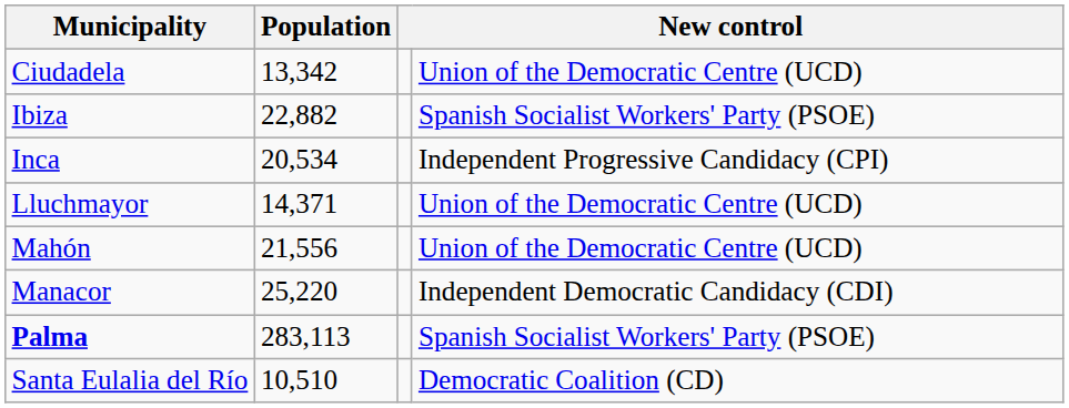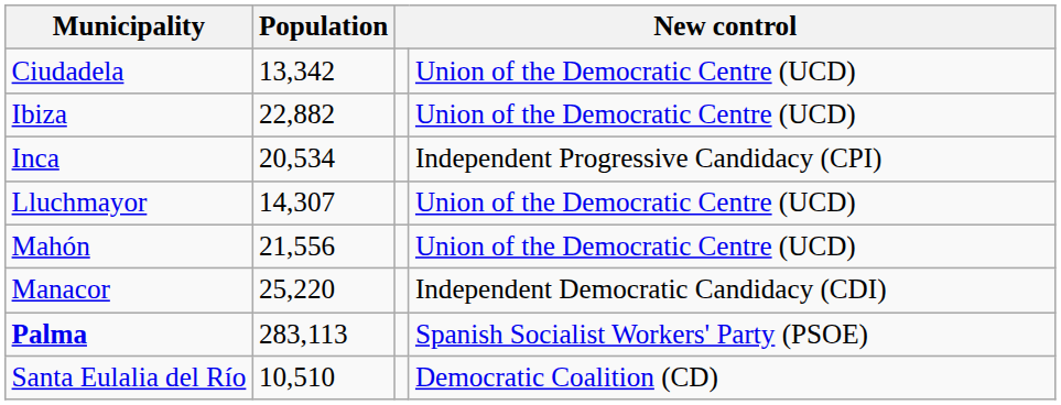Ibiza | column 4: Spanish Socialist Workers' Party (PSOE) -> Union of the Democratic Centre (UCD)
Lluchmayor | Population: 14,371 -> 14,307
